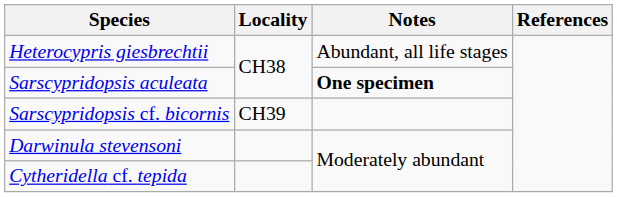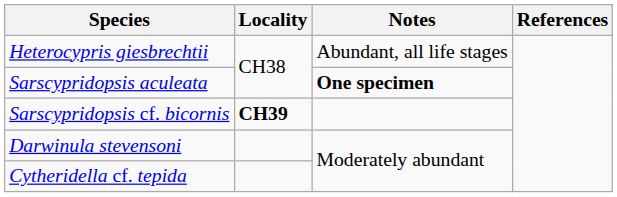Sarscypridopsis cf. bicornis | Locality: normal -> bold
